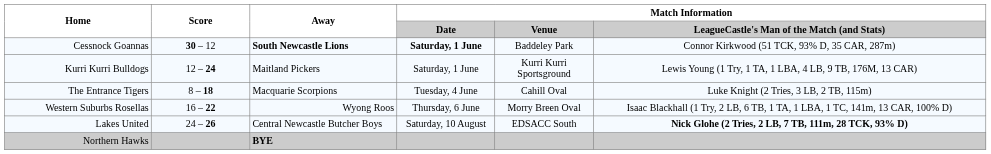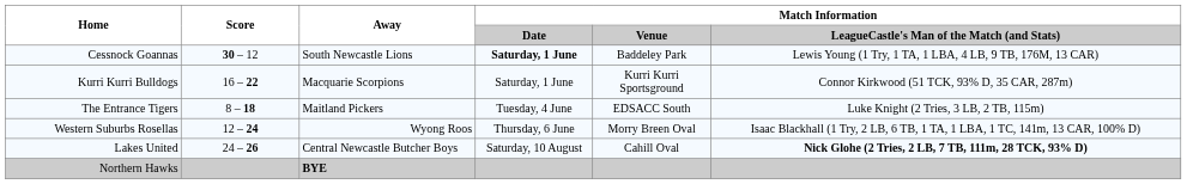Cessnock Goannas | Away: bold -> normal
Cessnock Goannas | column 6: Connor Kirkwood (51 TCK, 93% D, 35 CAR, 287m) -> Lewis Young (1 Try, 1 TA, 1 LBA, 4 LB, 9 TB, 176M, 13 CAR)
Kurri Kurri Bulldogs | Score: 12 – 24 -> 16 – 22
Kurri Kurri Bulldogs | Away: Maitland Pickers -> Macquarie Scorpions
Kurri Kurri Bulldogs | column 6: Lewis Young (1 Try, 1 TA, 1 LBA, 4 LB, 9 TB, 176M, 13 CAR) -> Connor Kirkwood (51 TCK, 93% D, 35 CAR, 287m)
The Entrance Tigers | Away: Macquarie Scorpions -> Maitland Pickers
The Entrance Tigers | Match Information / Venue: Cahill Oval -> EDSACC South
Western Suburbs Rosellas | Score: 16 – 22 -> 12 – 24
Lakes United | Match Information / Venue: EDSACC South -> Cahill Oval
